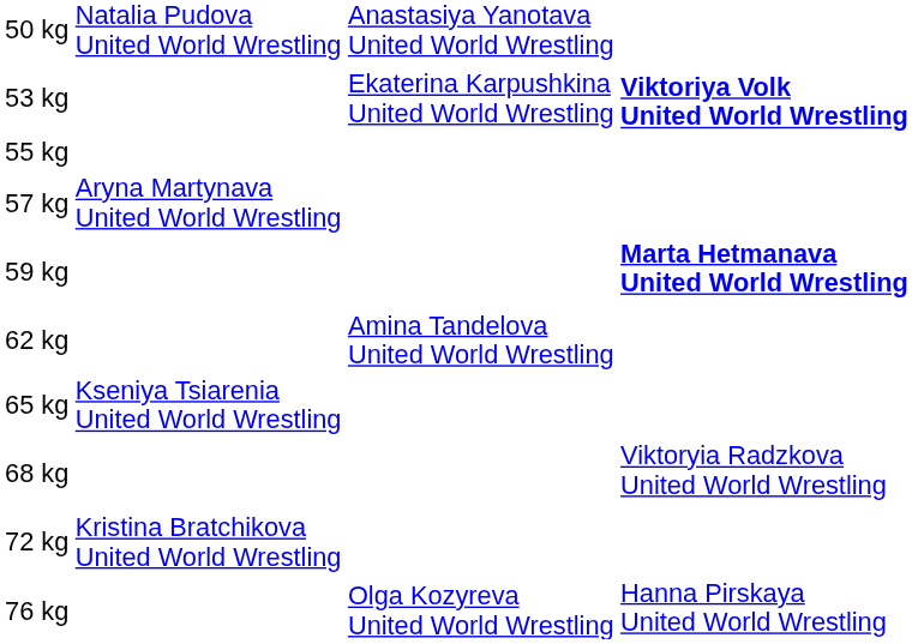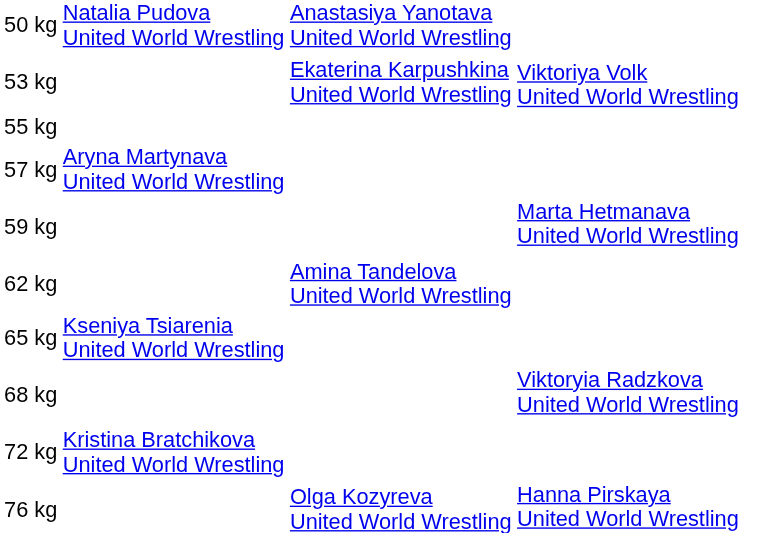53 kg / Viktoriya Volk United World Wrestling | column 4: bold -> normal
59 kg / Marta Hetmanava United World Wrestling | column 4: bold -> normal
